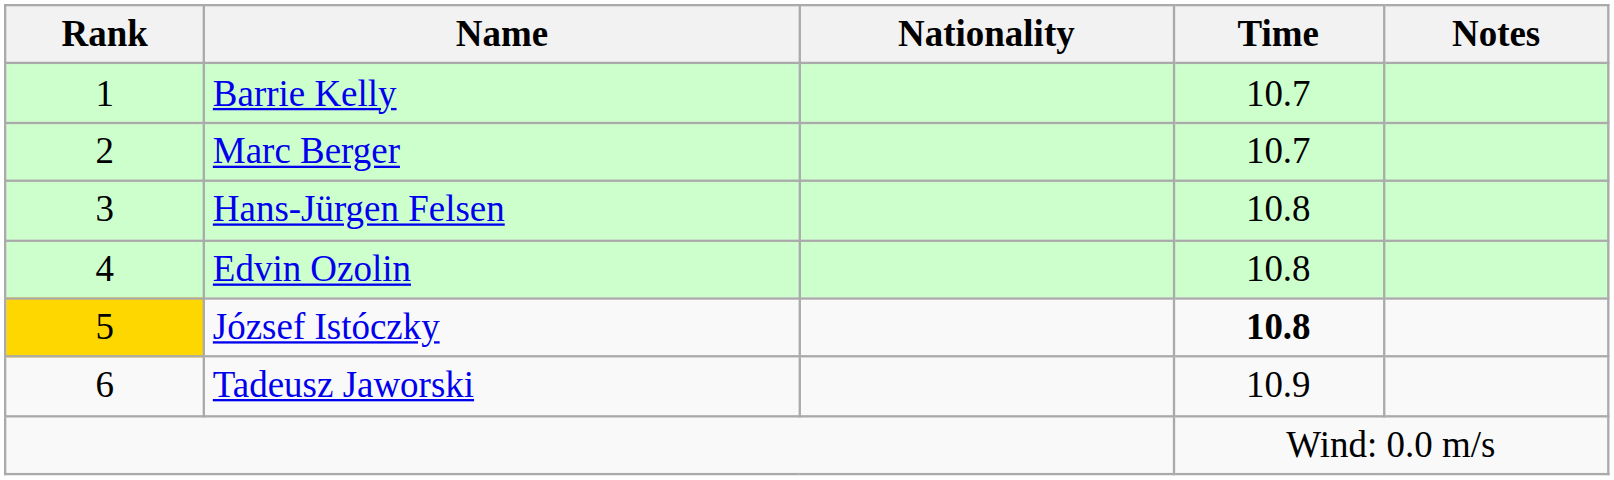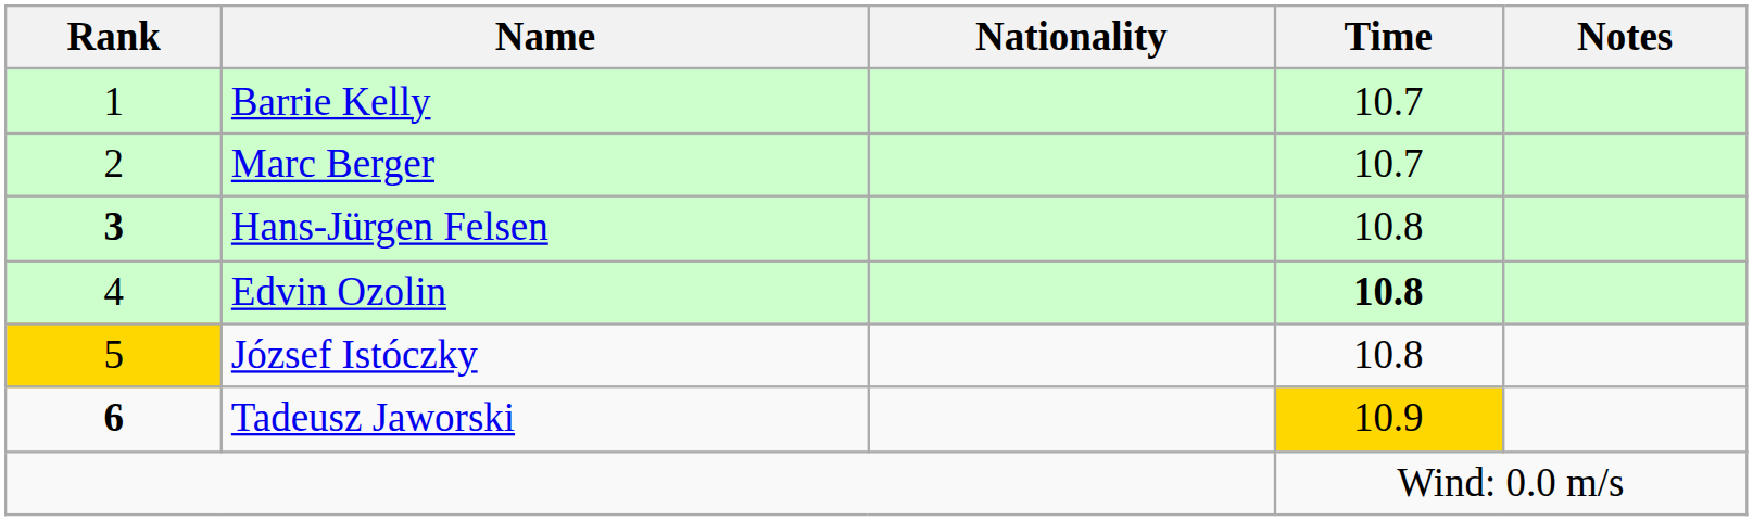Hans-Jürgen Felsen | Rank: normal -> bold
Edvin Ozolin | Time: normal -> bold
József Istóczky | Time: bold -> normal
Tadeusz Jaworski | Rank: normal -> bold
Tadeusz Jaworski | Time: no background -> gold background
